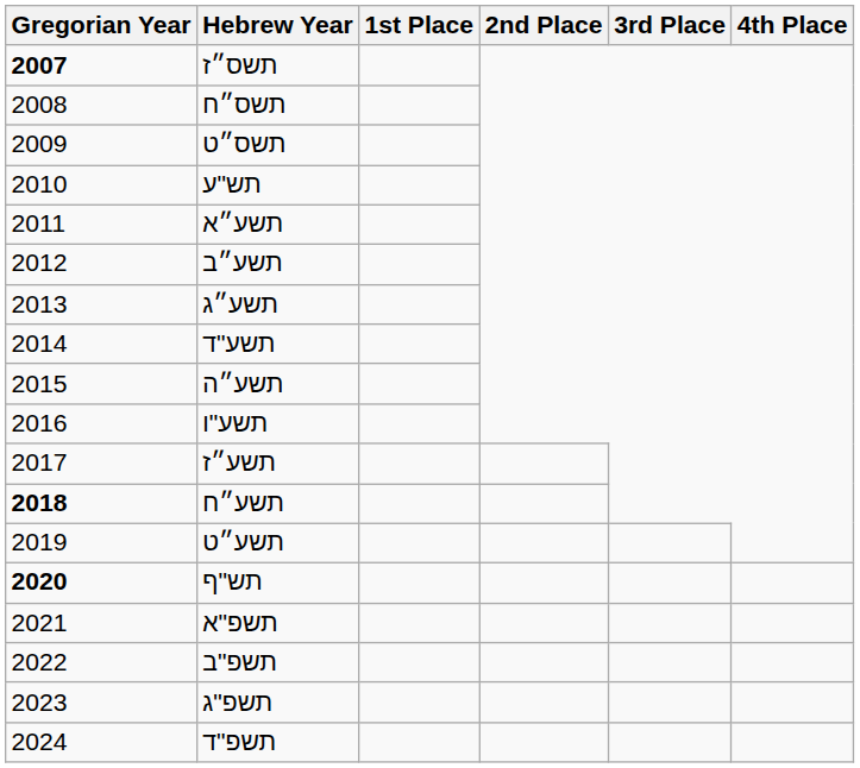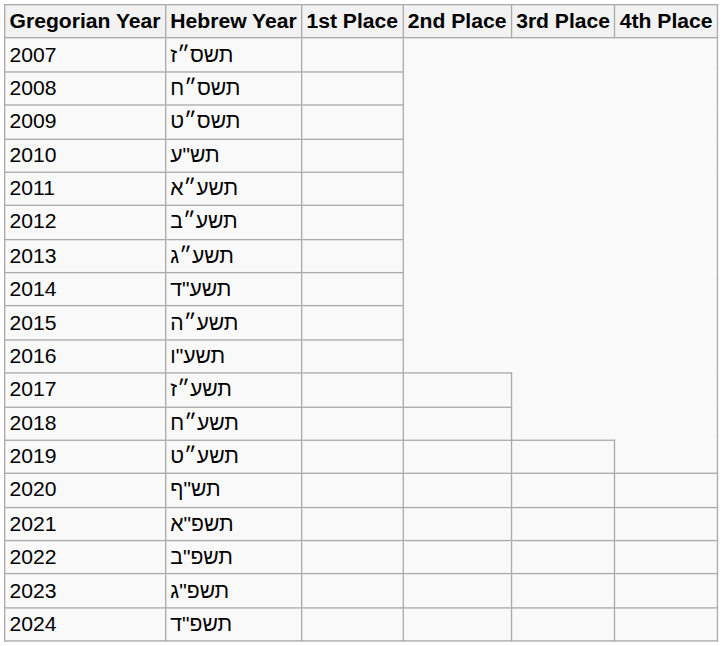תשס״ז | Gregorian Year: bold -> normal
תשע״ח | Gregorian Year: bold -> normal
תש"ף | Gregorian Year: bold -> normal
